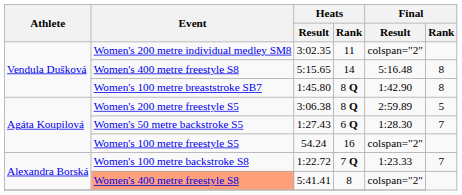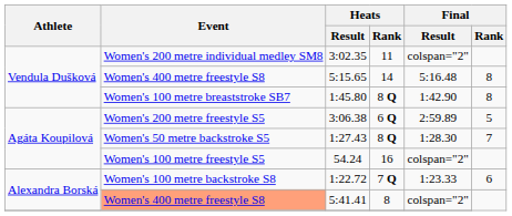3:06.38 | Heats / Rank: 8 Q -> 6 Q
1:27.43 | Heats / Rank: 6 Q -> 8 Q
1:22.72 | Final / Rank: 7 -> 6
